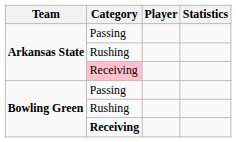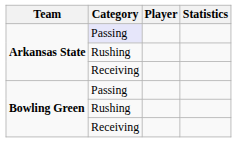Arkansas State / Passing | Category: no background -> lavender background
Arkansas State / Receiving | Category: pink background -> no background
Bowling Green / Receiving | Category: bold -> normal
